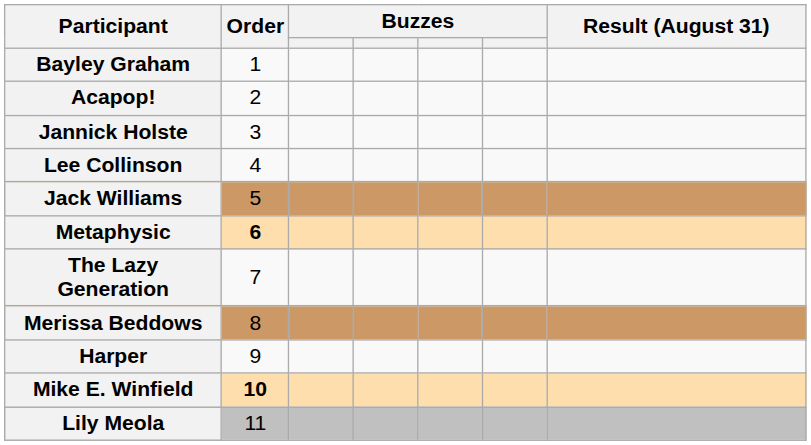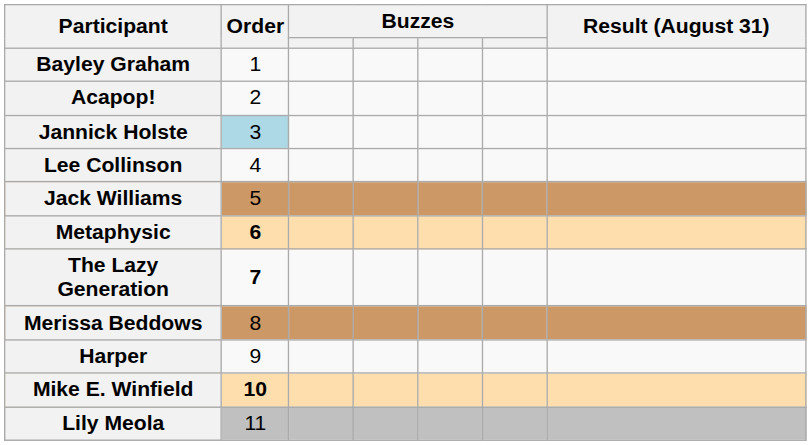Jannick Holste | Order: no background -> lightblue background
The Lazy Generation | Order: normal -> bold
